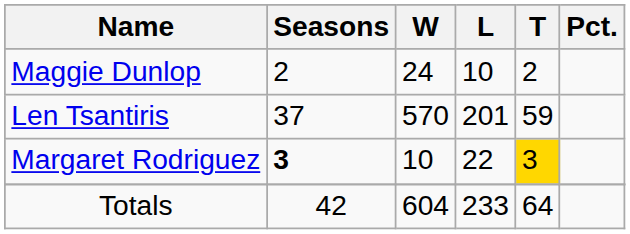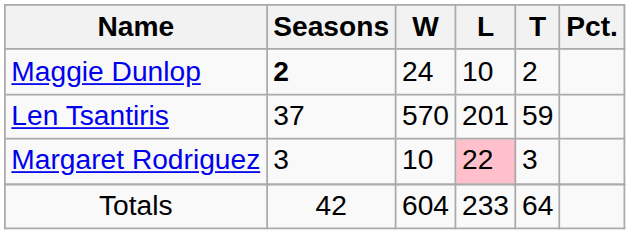Maggie Dunlop | Seasons: normal -> bold
Margaret Rodriguez | Seasons: bold -> normal
Margaret Rodriguez | L: no background -> pink background
Margaret Rodriguez | T: gold background -> no background
